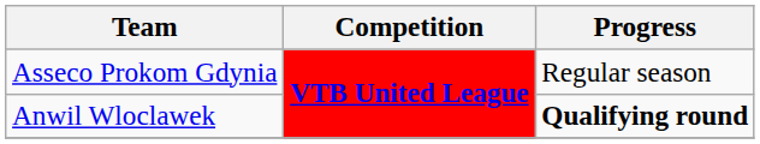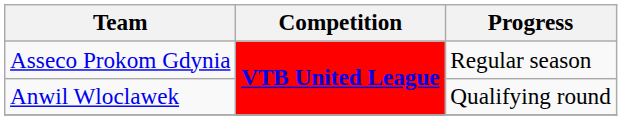Anwil Wloclawek | Progress: bold -> normal
